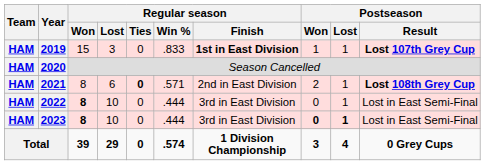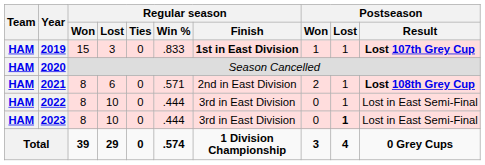2021 | Regular season / Ties: bold -> normal
2022 | Regular season / Won: bold -> normal
2023 | Regular season / Won: bold -> normal
2023 | Postseason / Won: bold -> normal
